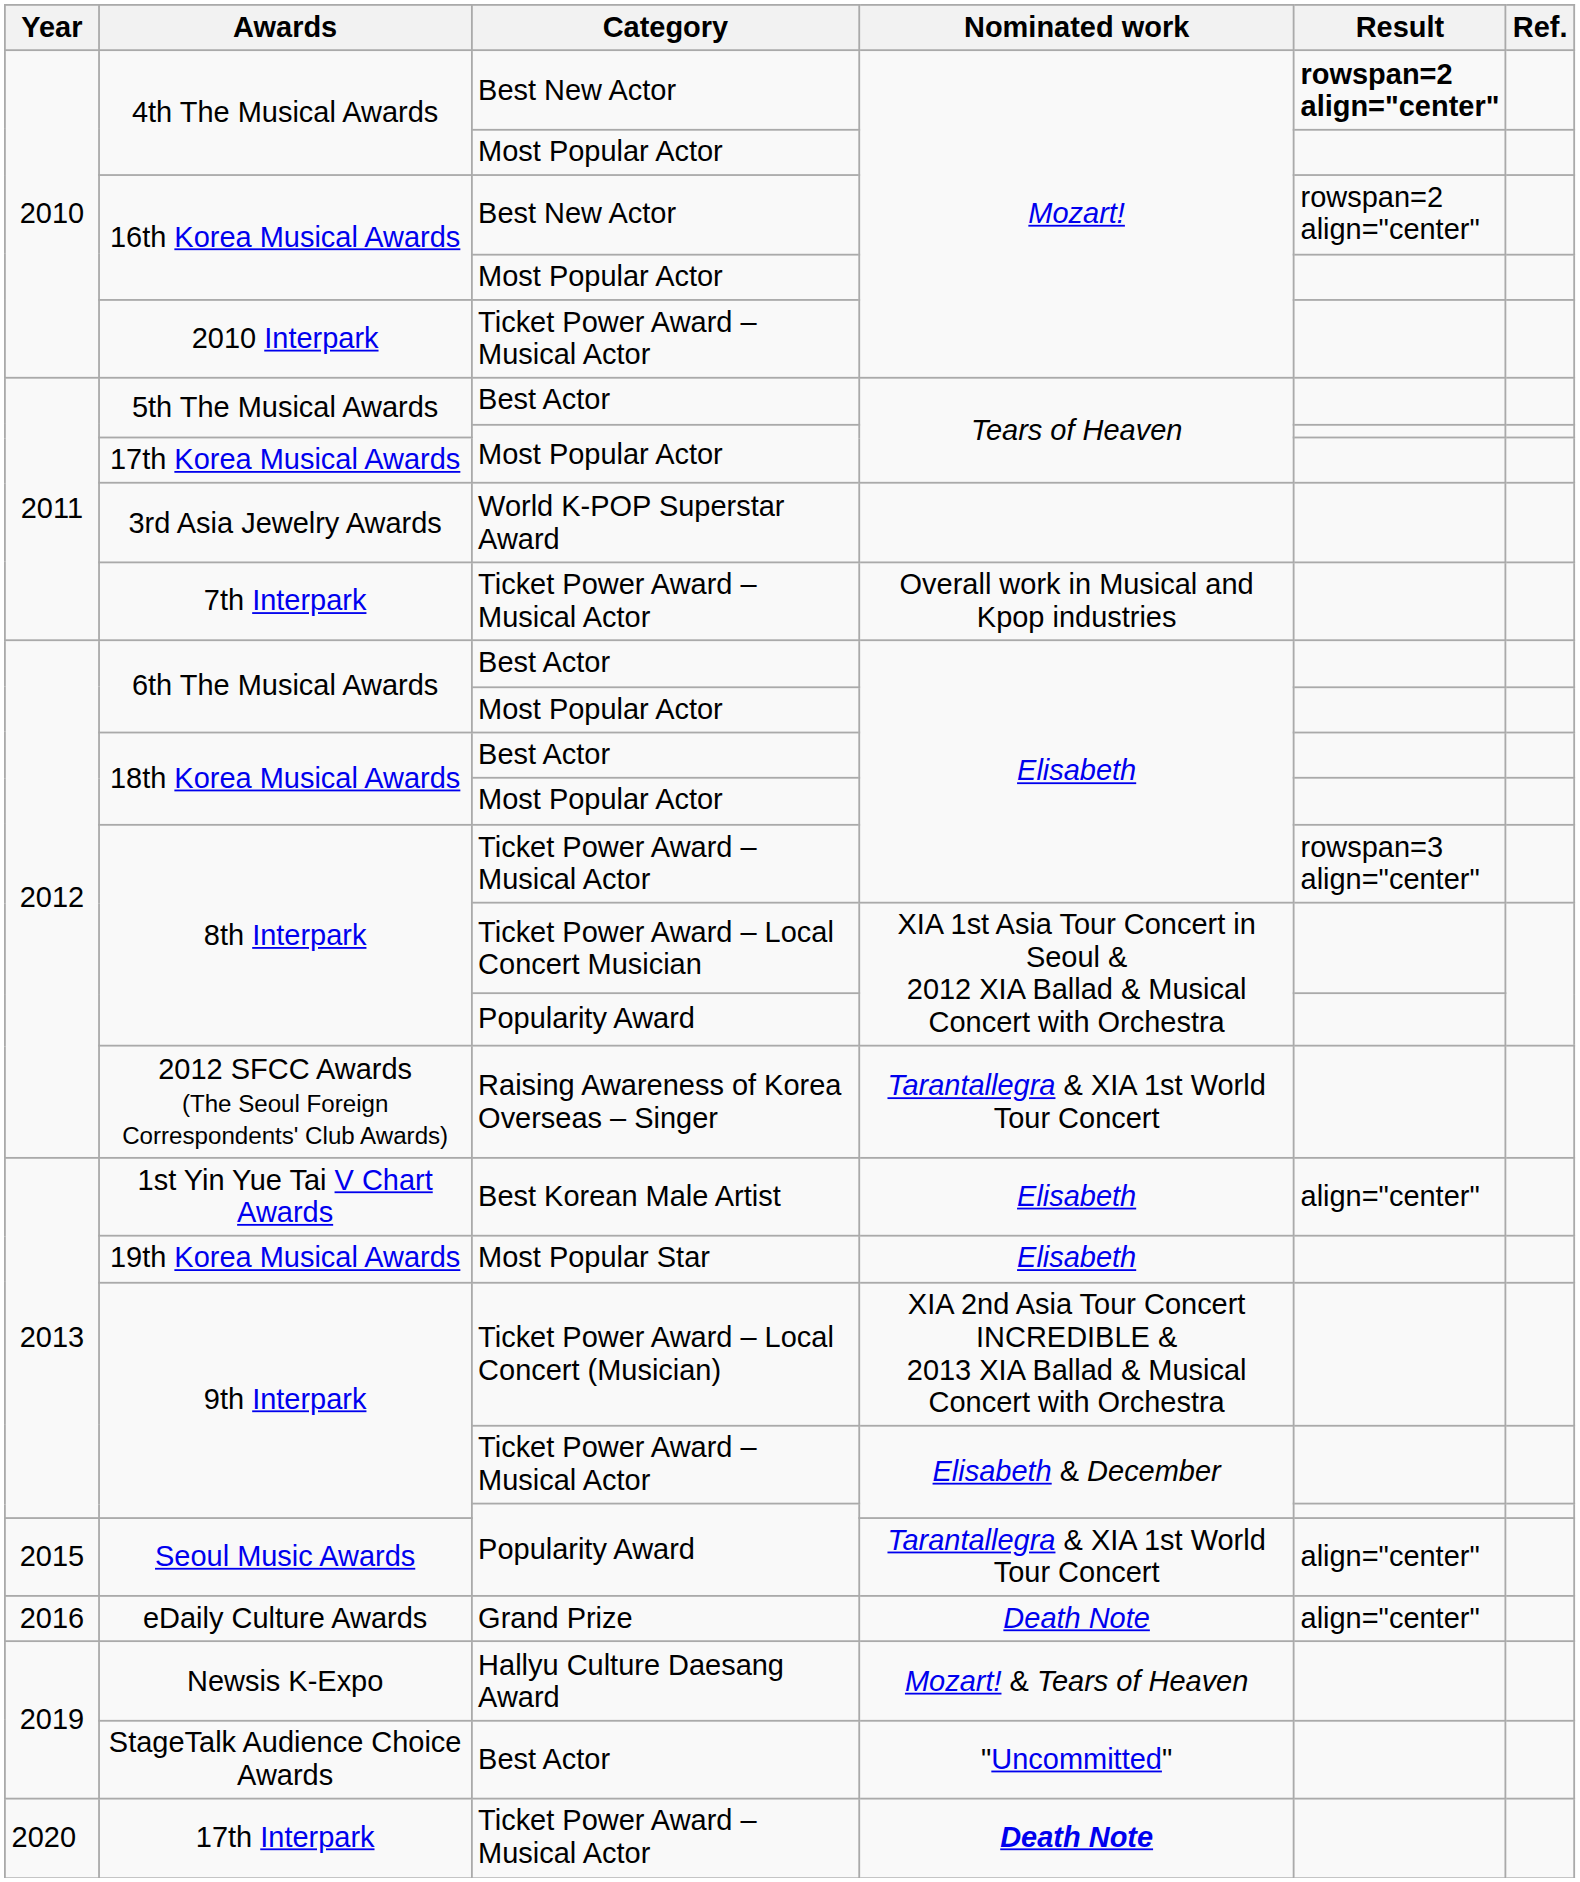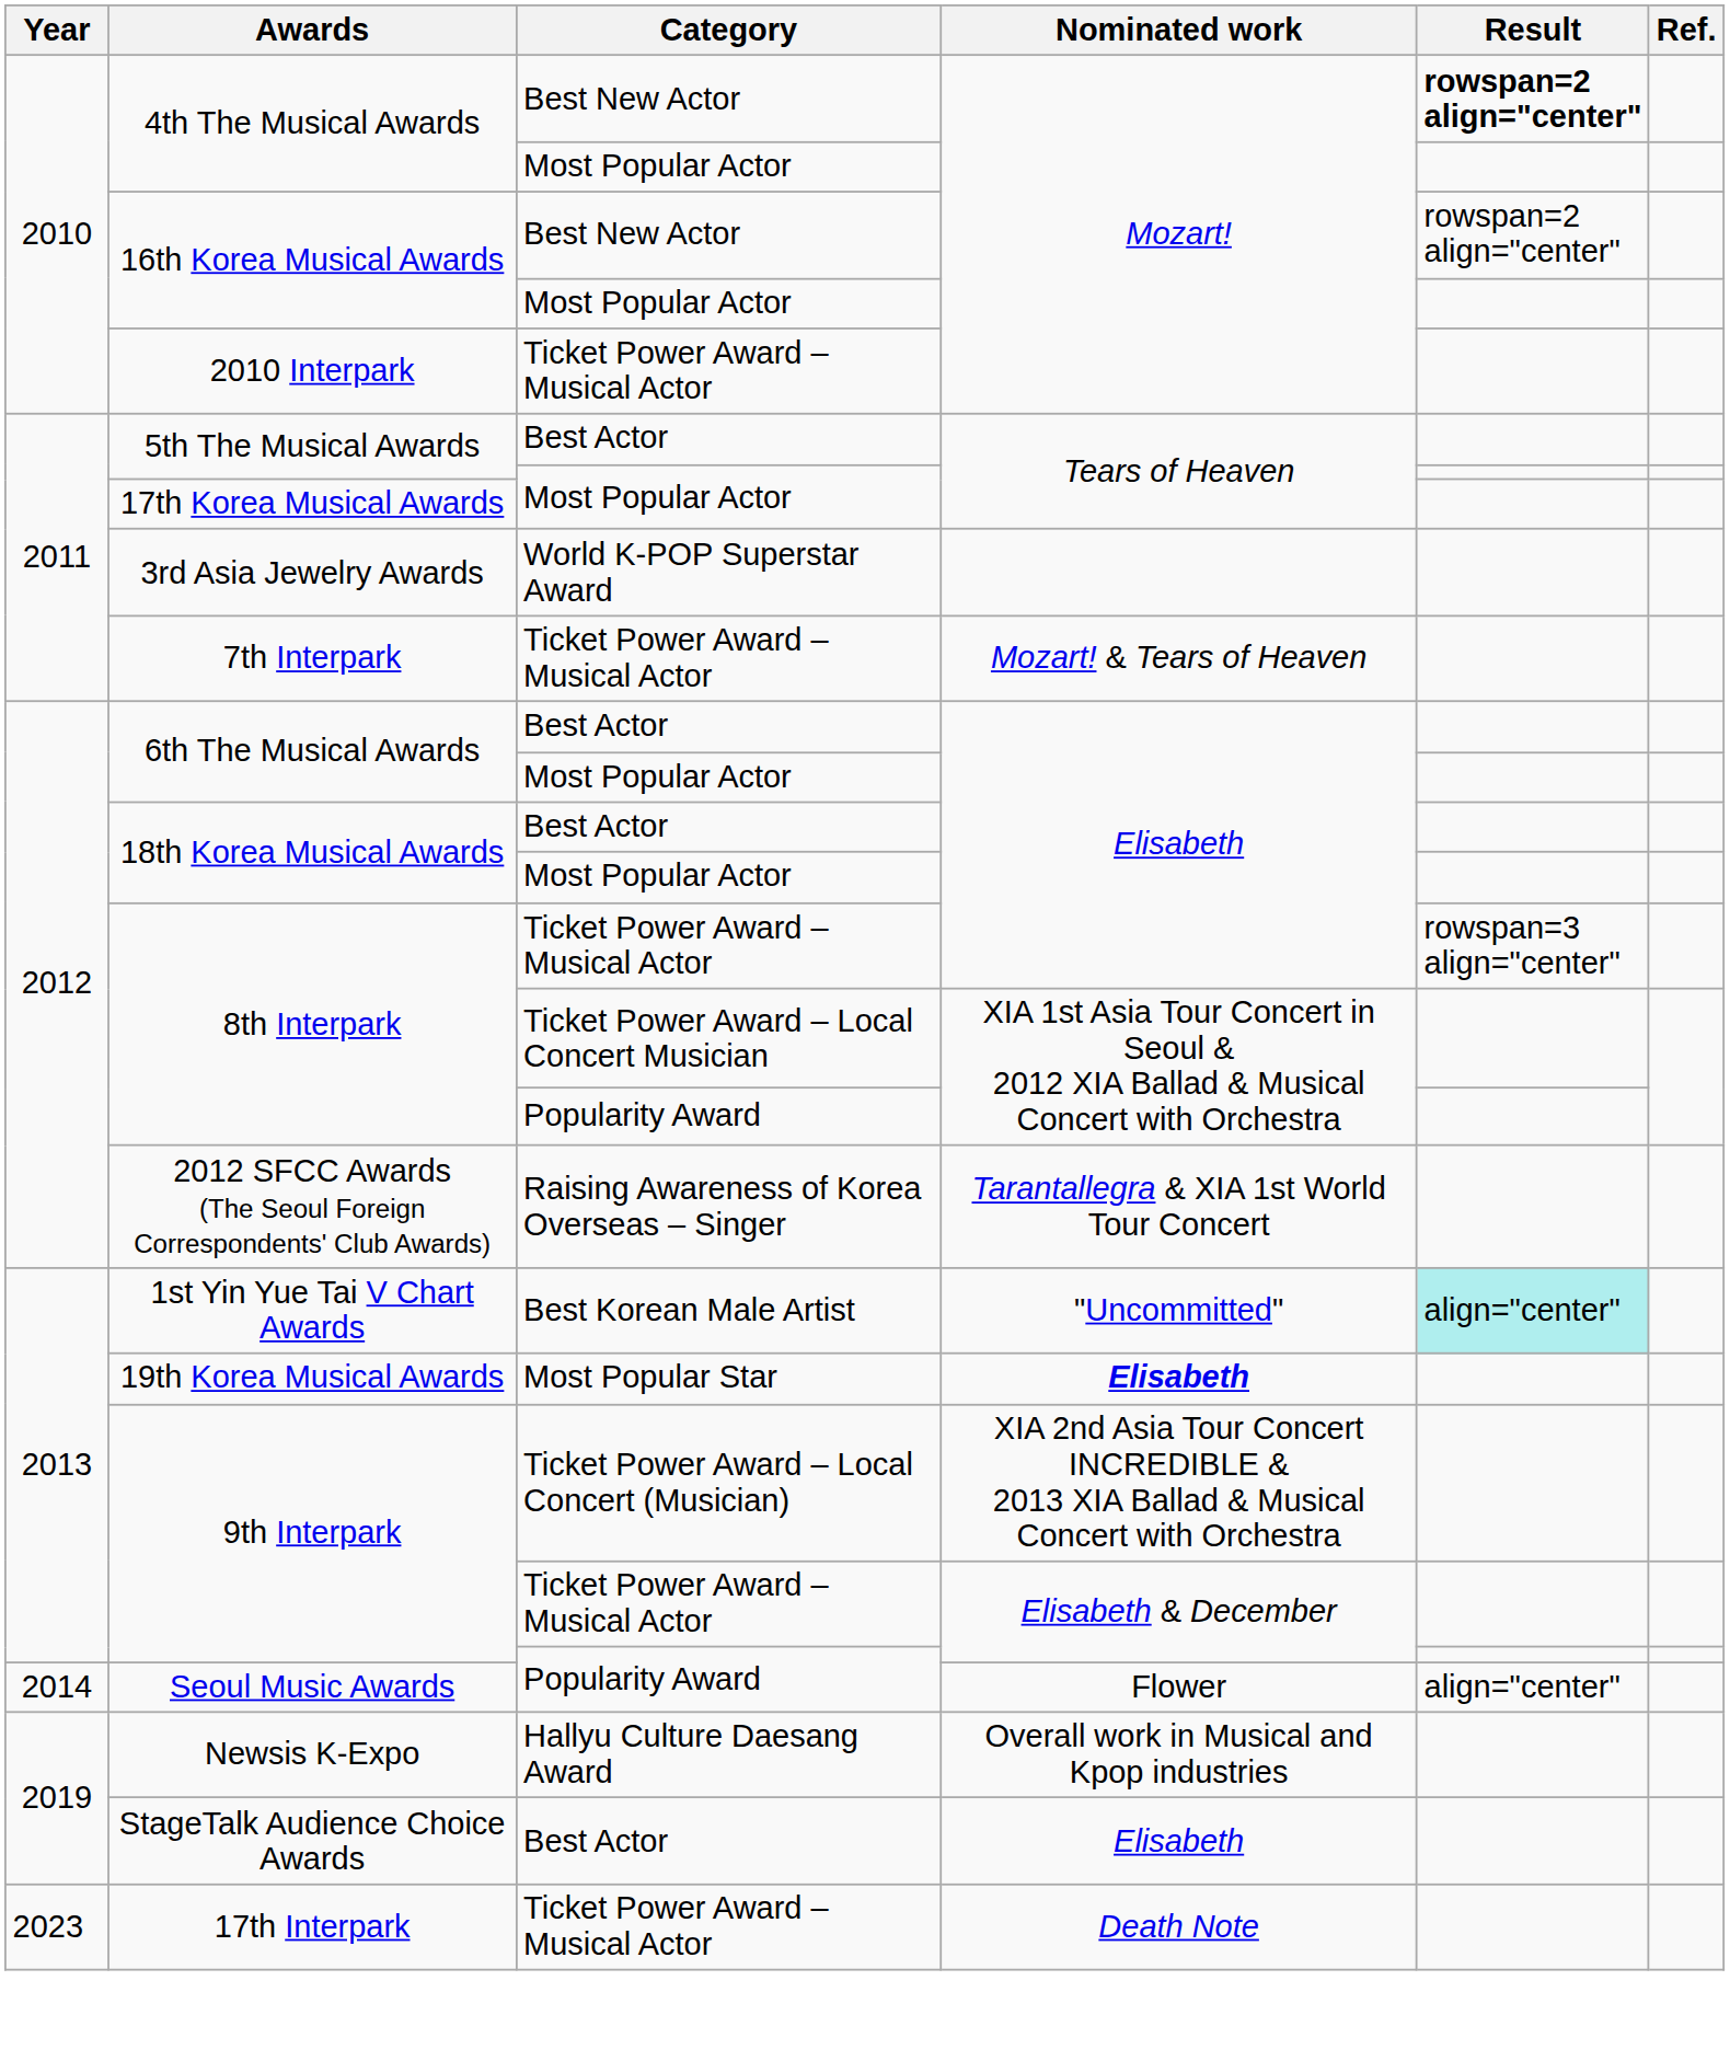7th Interpark | Nominated work: Overall work in Musical and Kpop industries -> Mozart! & Tears of Heaven
1st Yin Yue Tai V Chart Awards | Nominated work: Elisabeth -> "Uncommitted"
1st Yin Yue Tai V Chart Awards | Result: no background -> paleturquoise background
19th Korea Musical Awards | Nominated work: normal -> bold
Seoul Music Awards | Year: 2015 -> 2014
Seoul Music Awards | Nominated work: Tarantallegra & XIA 1st World Tour Concert -> Flower
- row: 2016 | eDaily Culture Awards | Grand Prize | Death Note | align="center"
Newsis K-Expo | Nominated work: Mozart! & Tears of Heaven -> Overall work in Musical and Kpop industries
StageTalk Audience Choice Awards | Nominated work: "Uncommitted" -> Elisabeth
17th Interpark | Year: 2020 -> 2023
17th Interpark | Nominated work: bold -> normal
